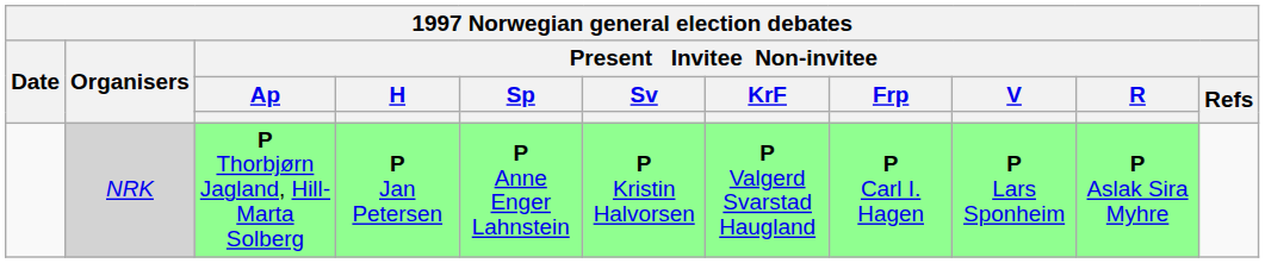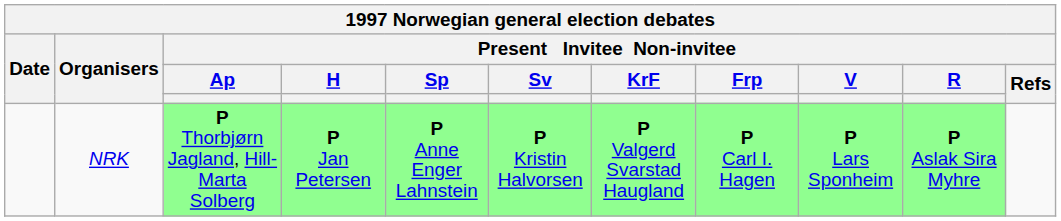NRK | Organisers: lightgrey background -> no background
